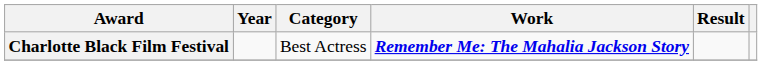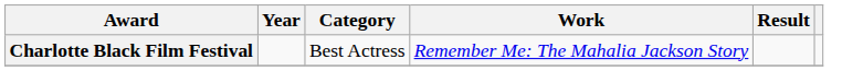Charlotte Black Film Festival | Work: bold -> normal
